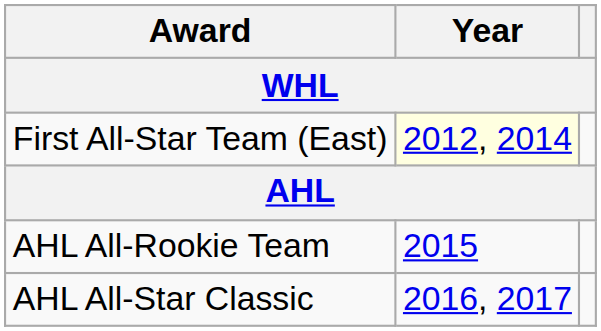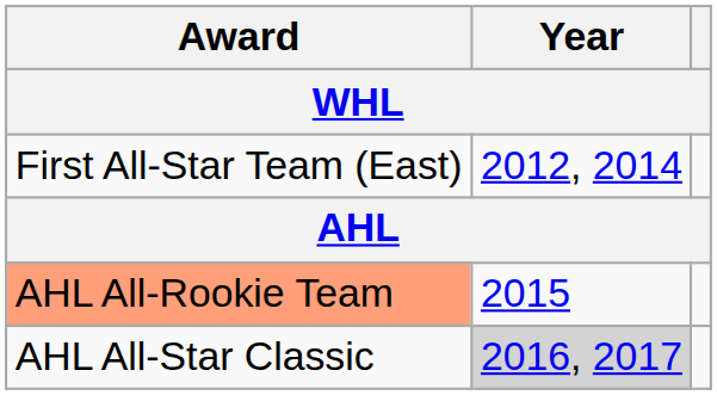row 3 | Year: lightyellow background -> no background
row 5 | Award: no background -> lightsalmon background
row 6 | Year: no background -> lightgrey background
